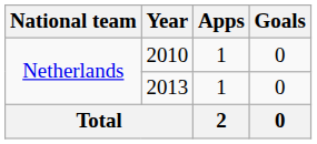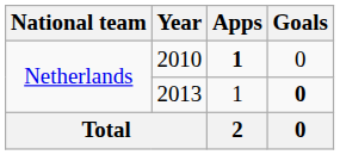2010 | Apps: normal -> bold
2013 | Goals: normal -> bold
